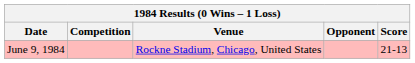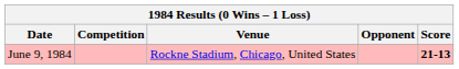June 9, 1984 | Score: normal -> bold
